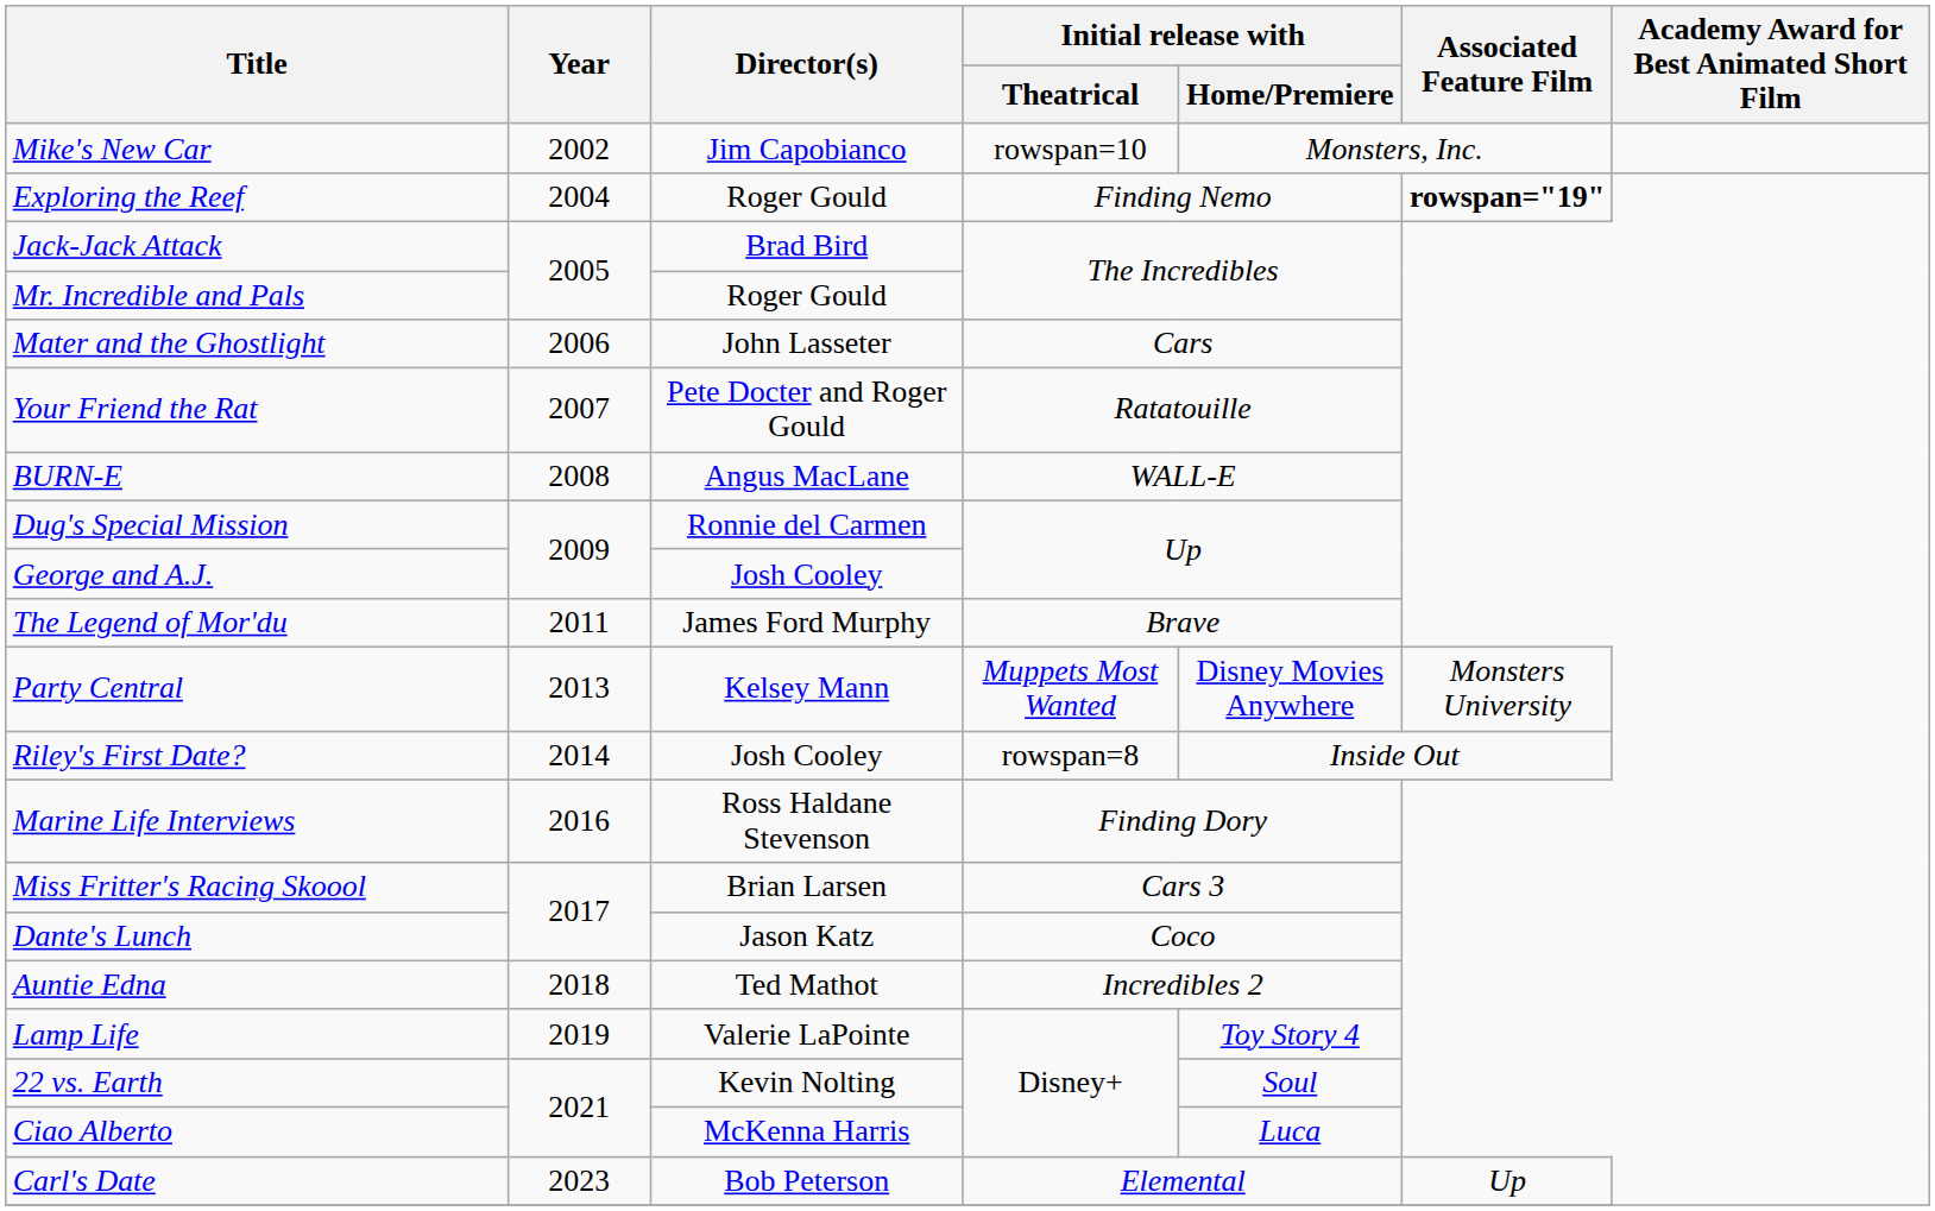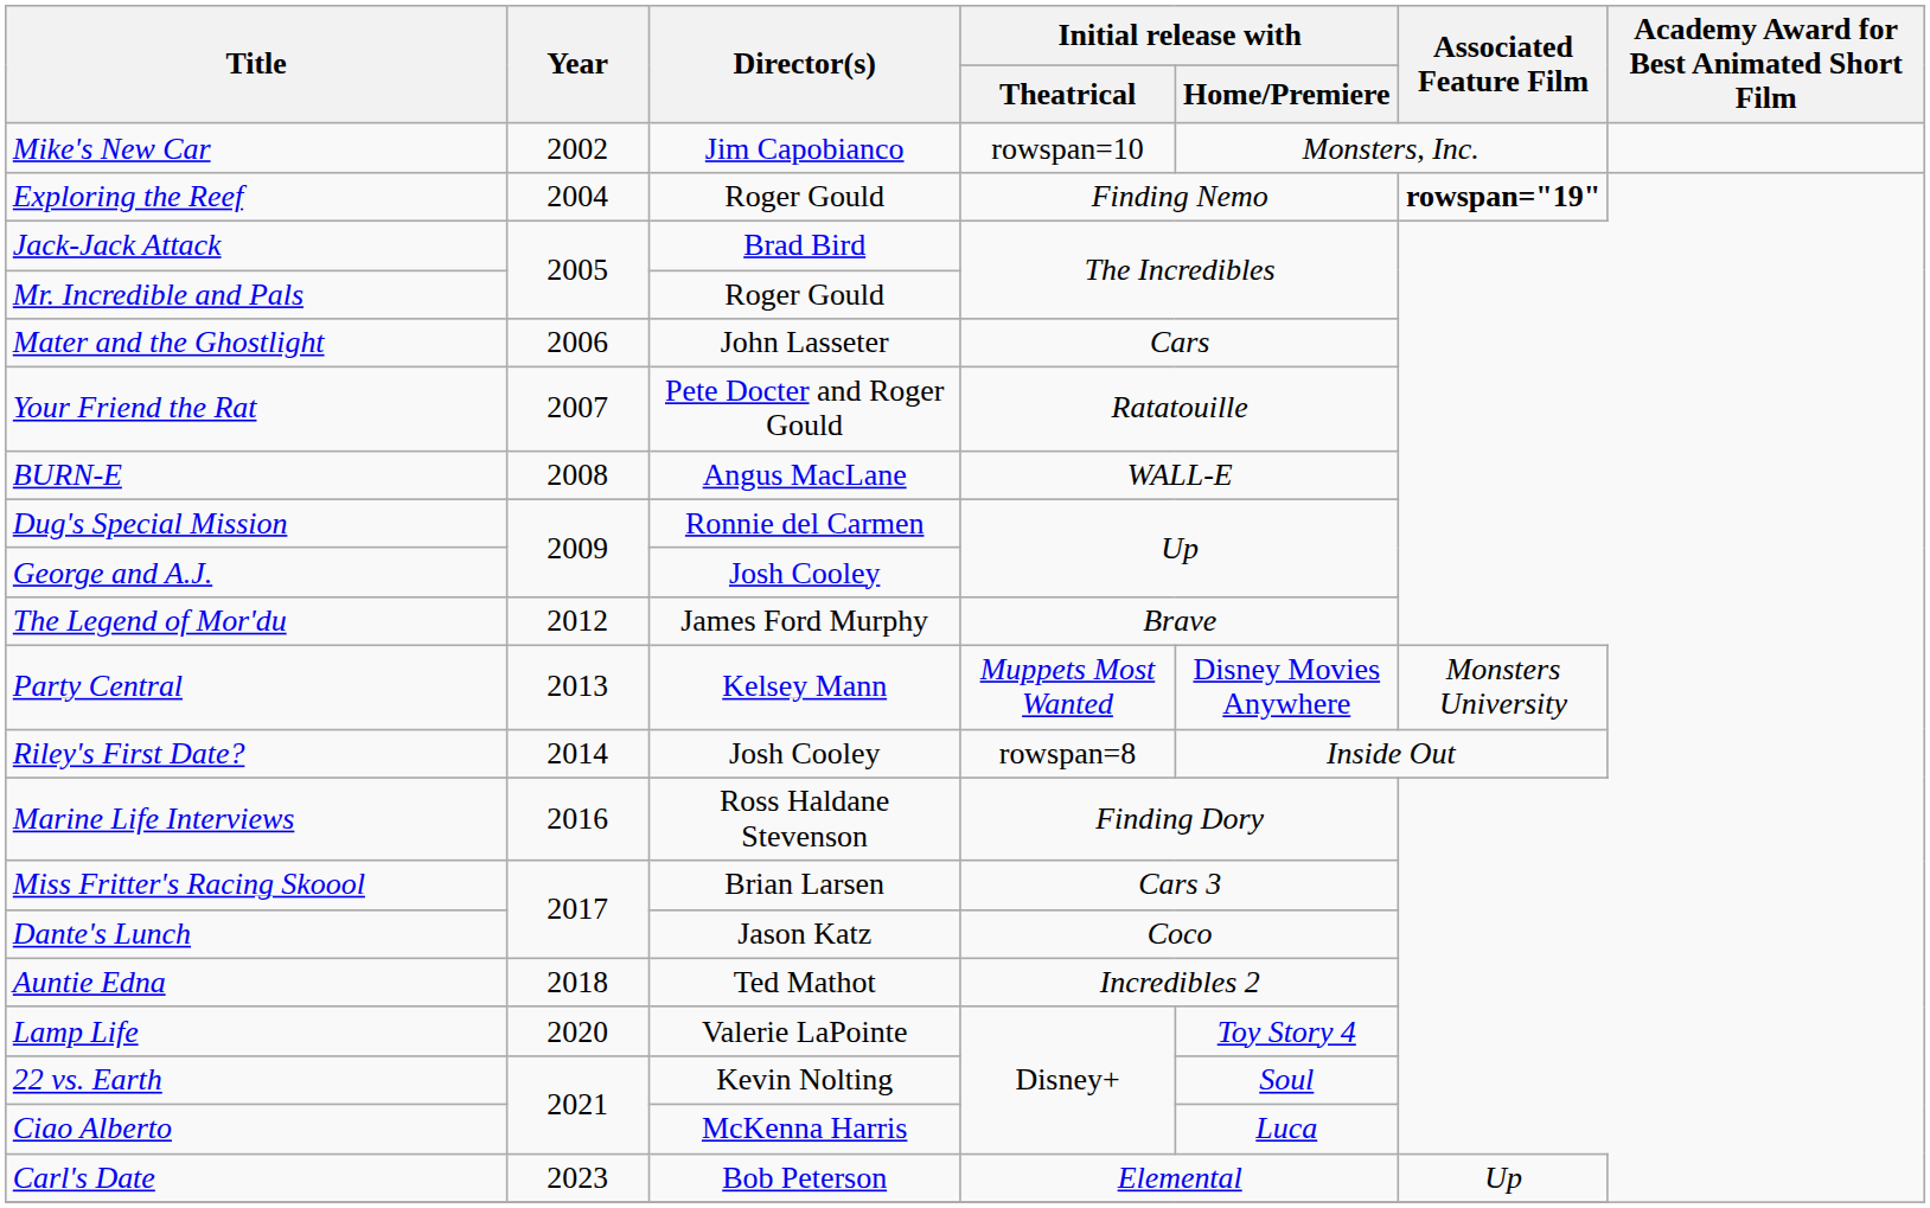The Legend of Mor'du | Year: 2011 -> 2012
Lamp Life | Year: 2019 -> 2020
